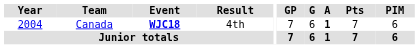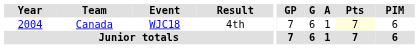Canada | Event: bold -> normal
Canada | A: bold -> normal
Canada | Pts: no background -> lightyellow background
